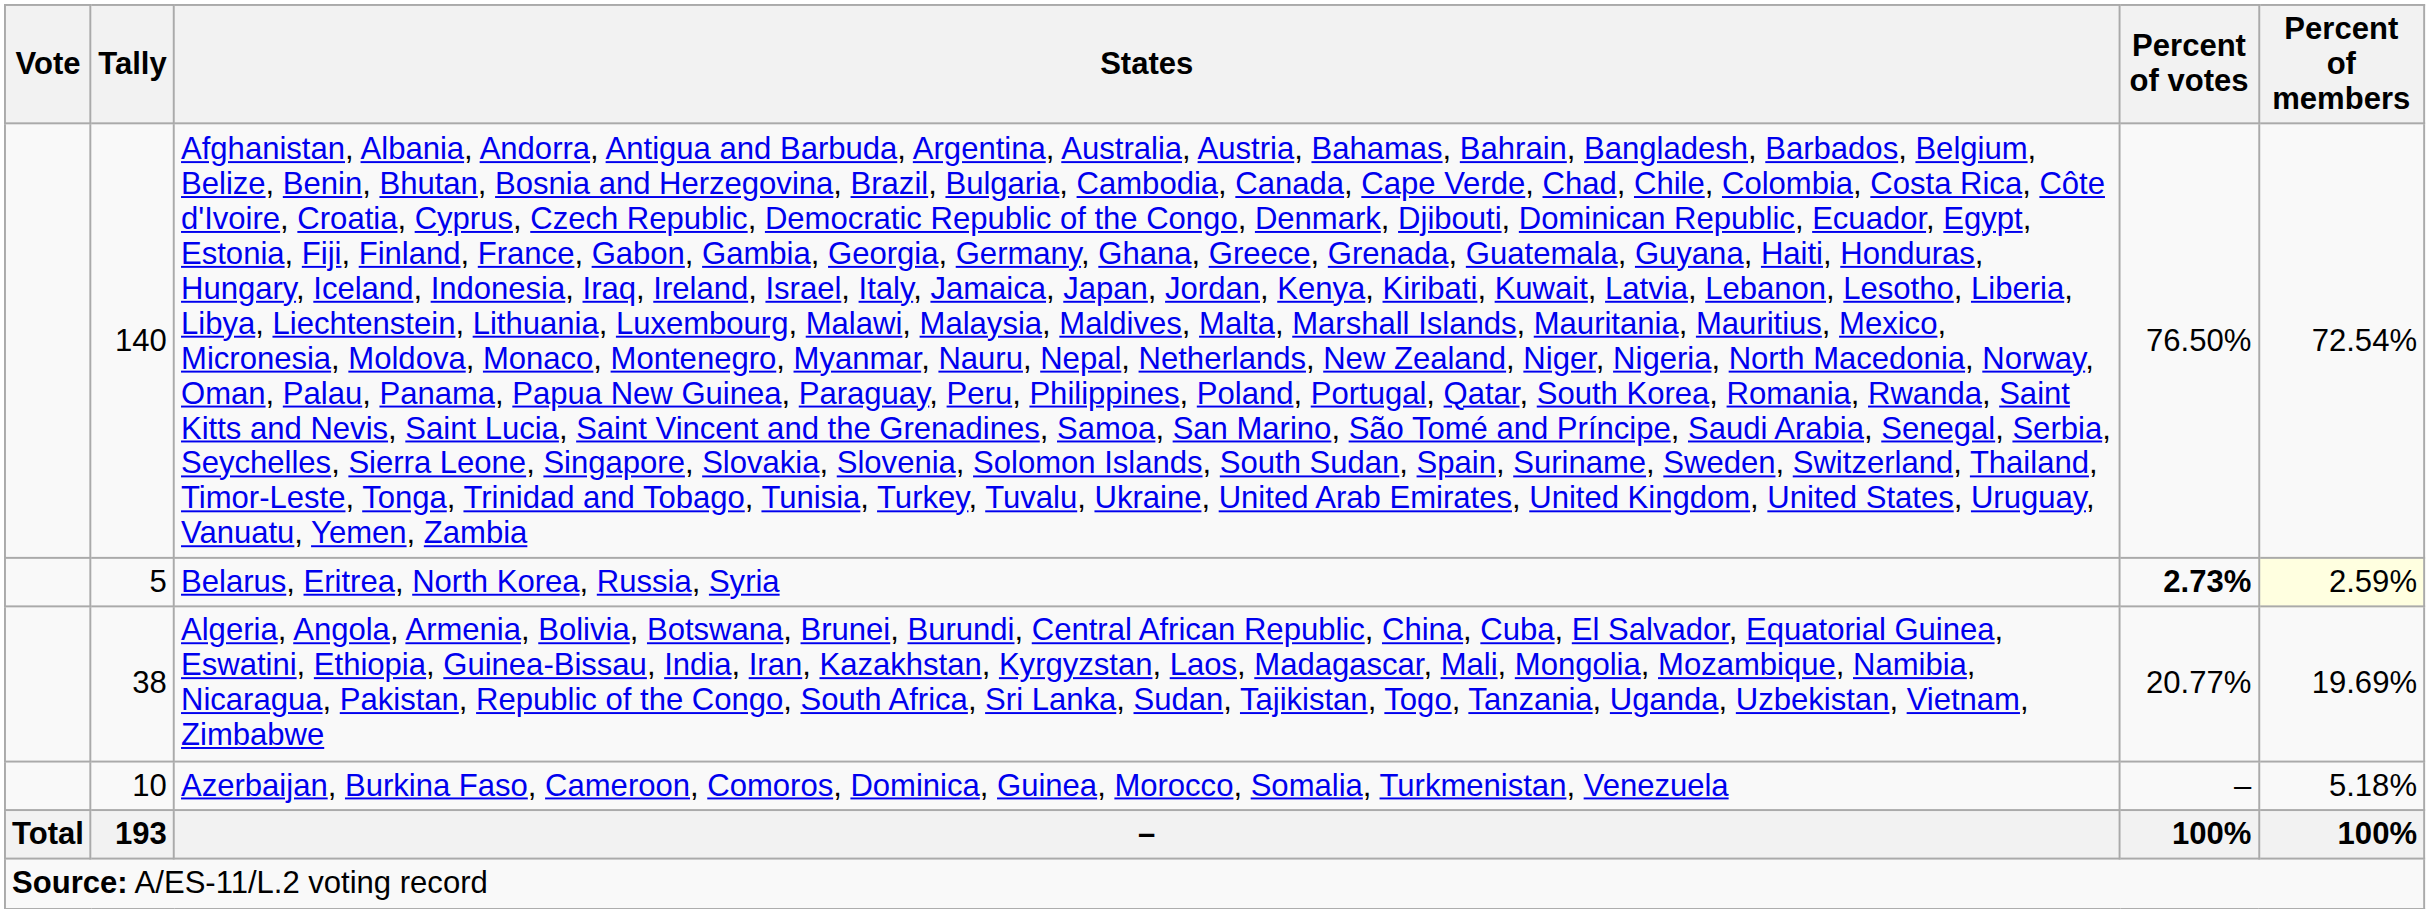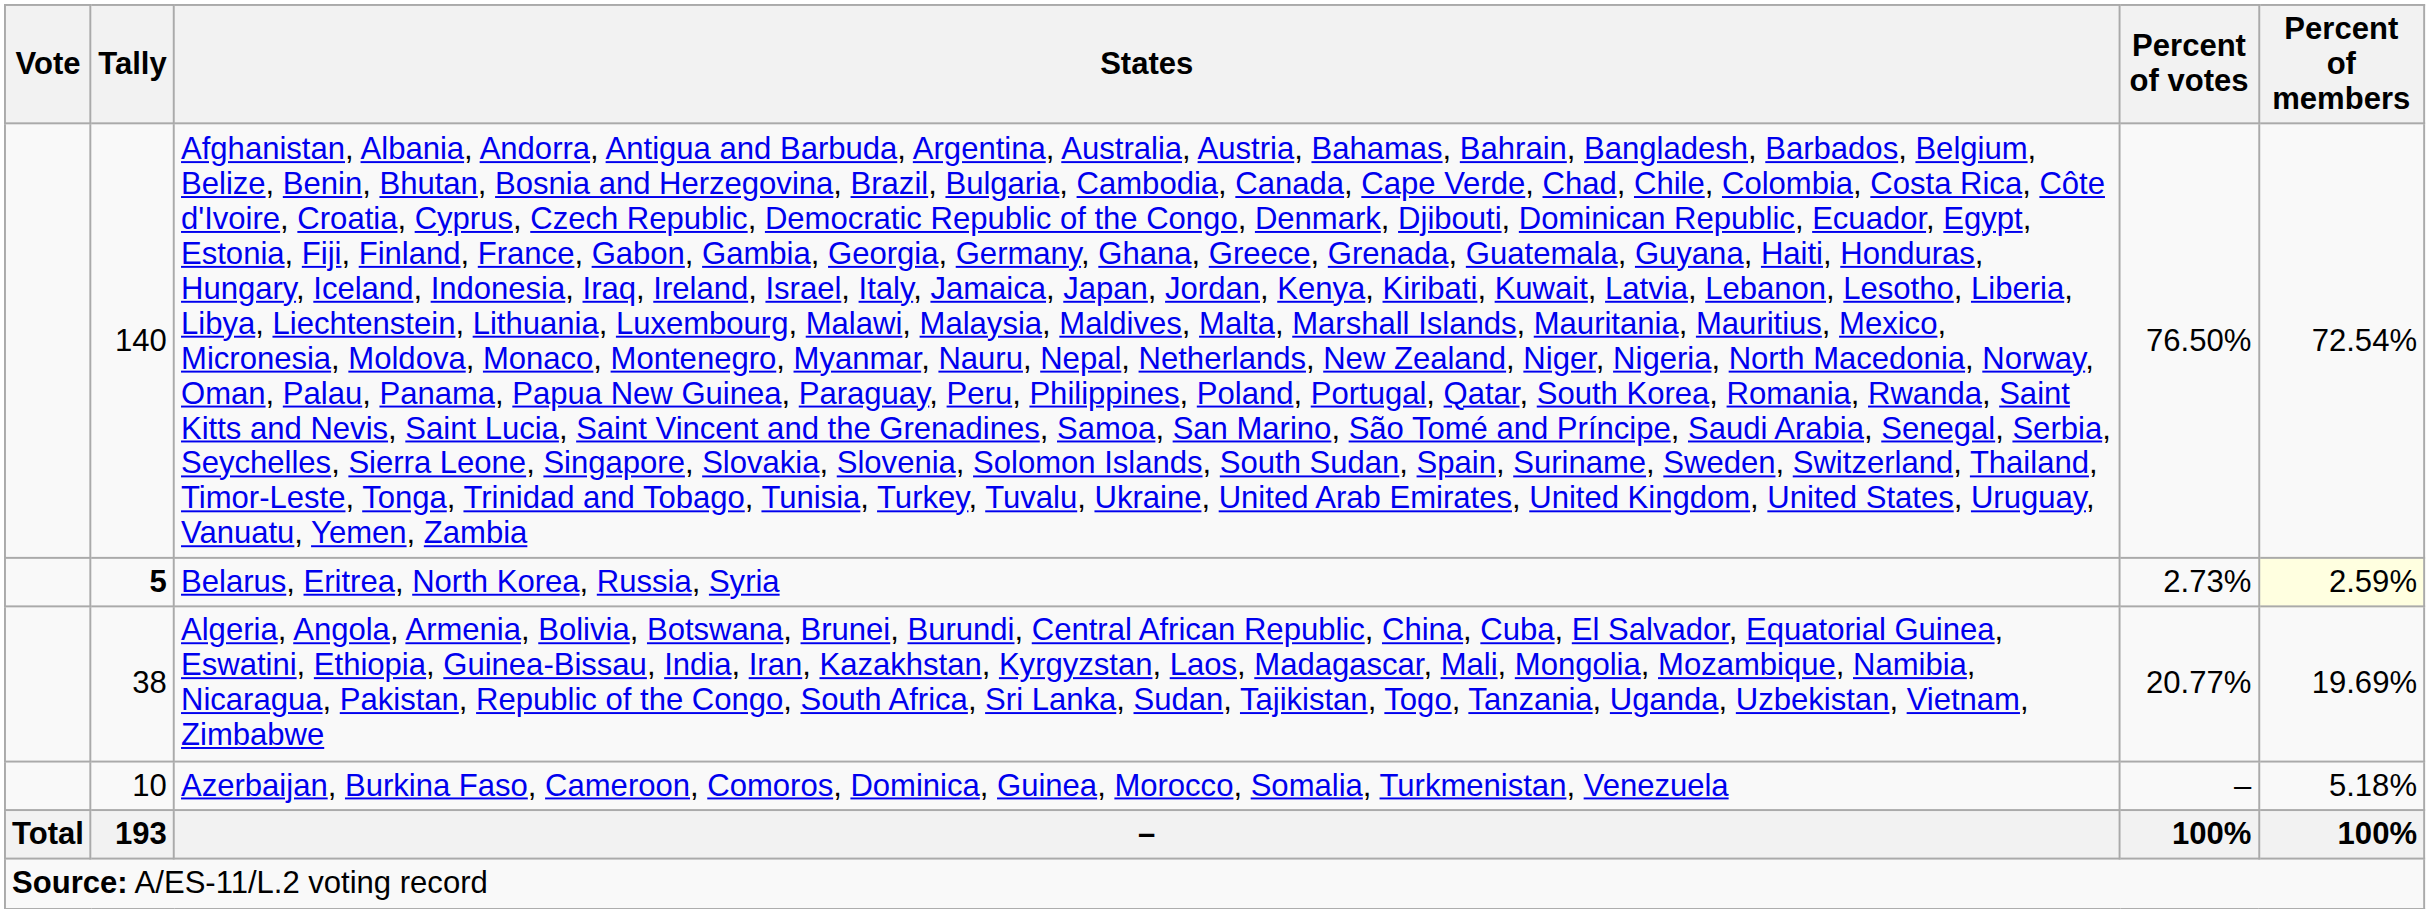Belarus, Eritrea, North Korea, Russia, Syria | Tally: normal -> bold
Belarus, Eritrea, North Korea, Russia, Syria | Percent of votes: bold -> normal
